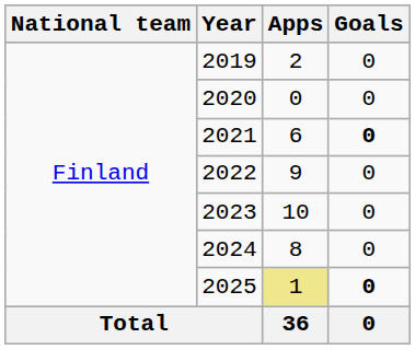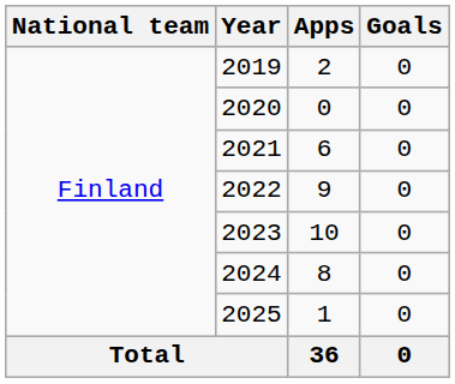2021 | Goals: bold -> normal
2025 | Apps: khaki background -> no background
2025 | Goals: bold -> normal
